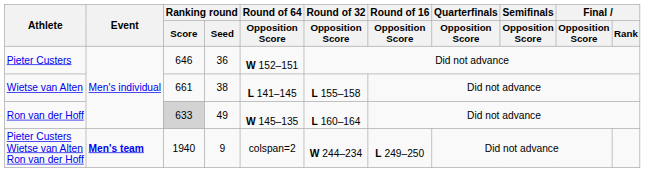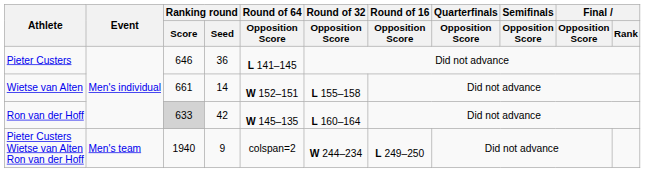Pieter Custers | Round of 64 / Opposition Score: W 152–151 -> L 141–145
Wietse van Alten | Ranking round / Seed: 38 -> 14
Wietse van Alten | Round of 64 / Opposition Score: L 141–145 -> W 152–151
Ron van der Hoff | Ranking round / Seed: 49 -> 42
Pieter Custers Wietse van Alten Ron van der Hoff | Event: bold -> normal
